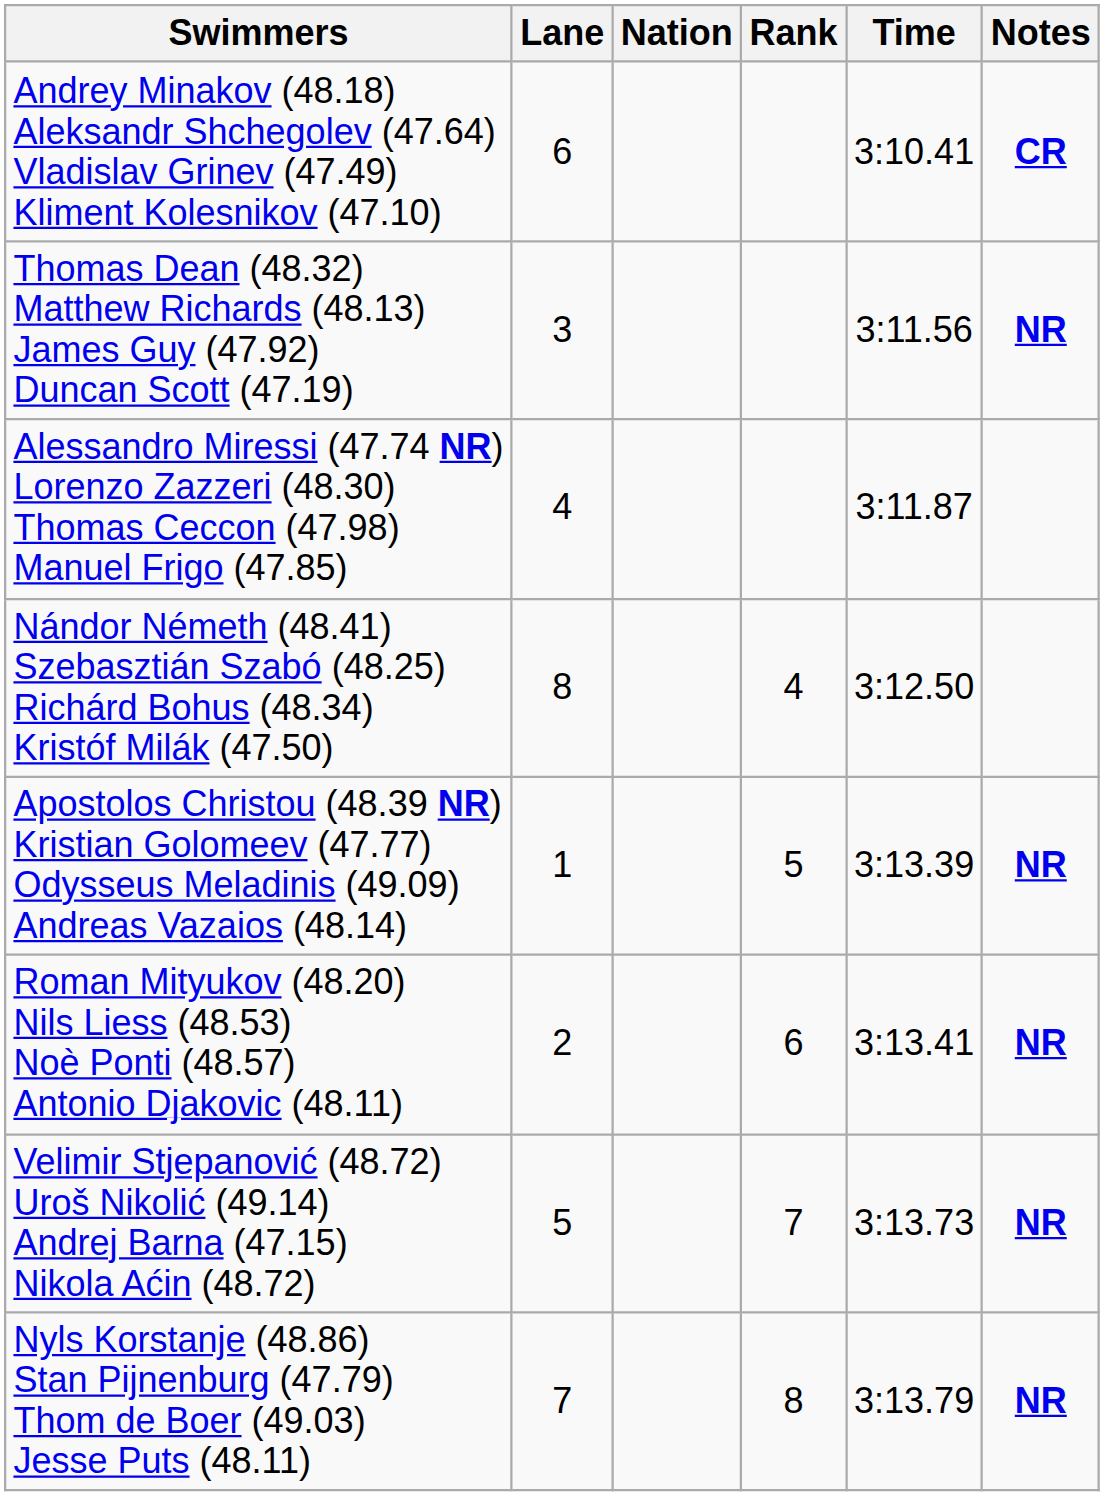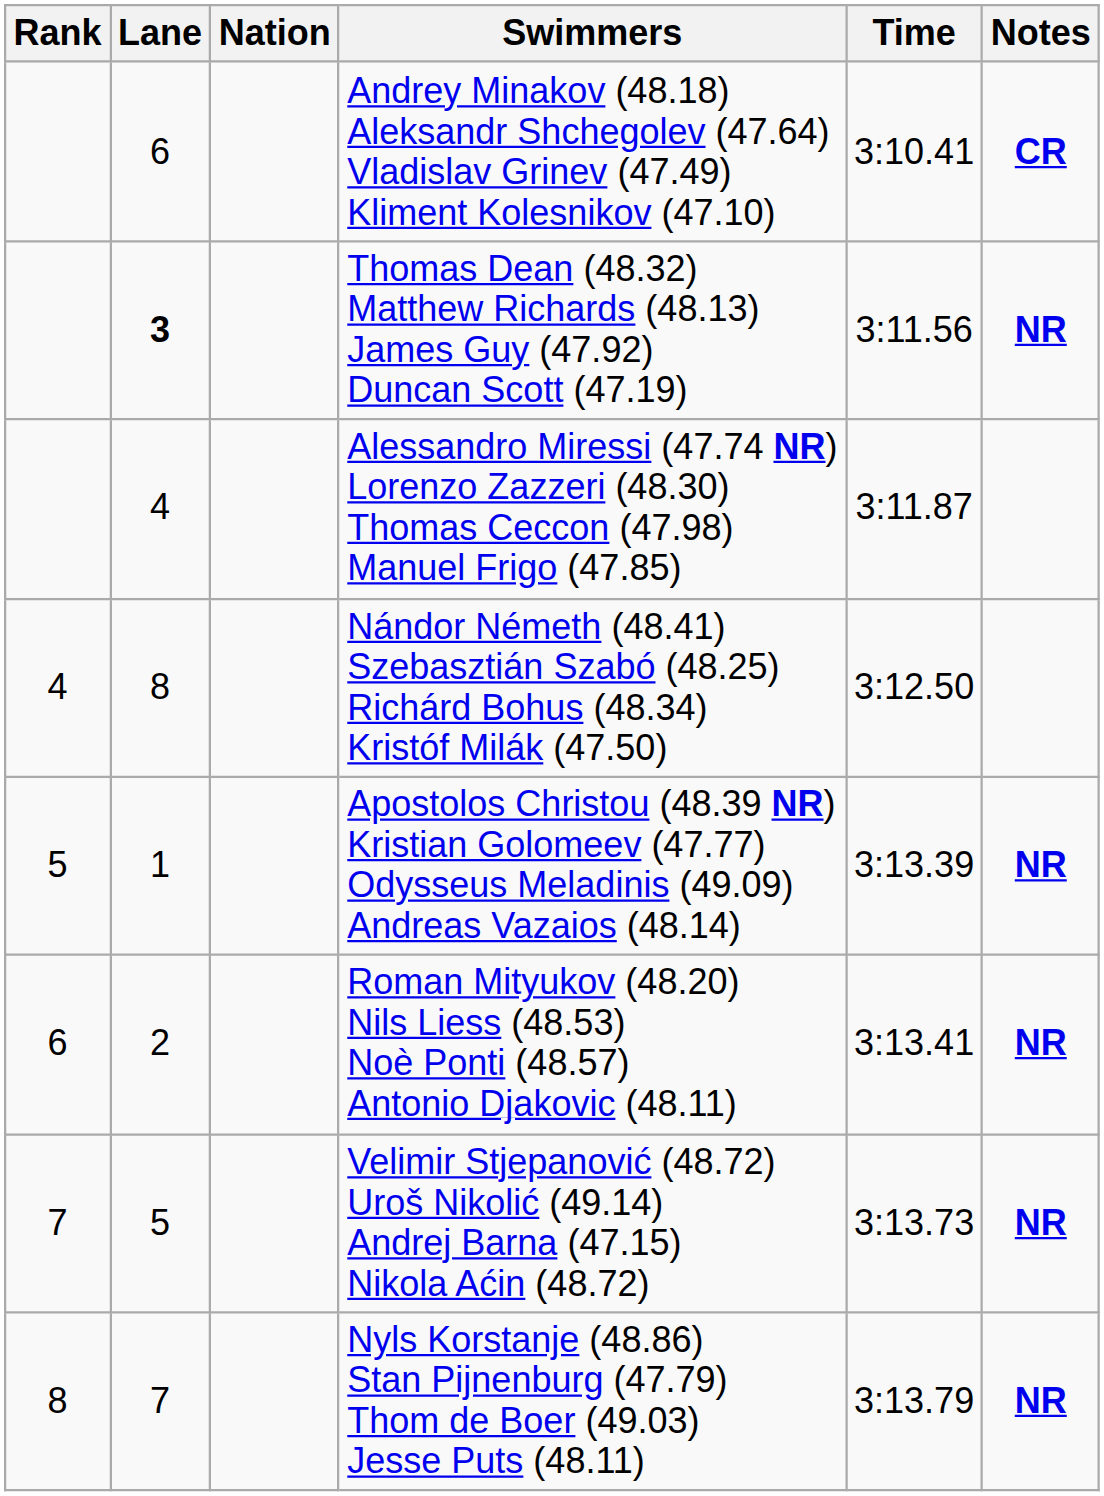columns swapped: Rank <-> Swimmers
row 3 | Lane: normal -> bold
